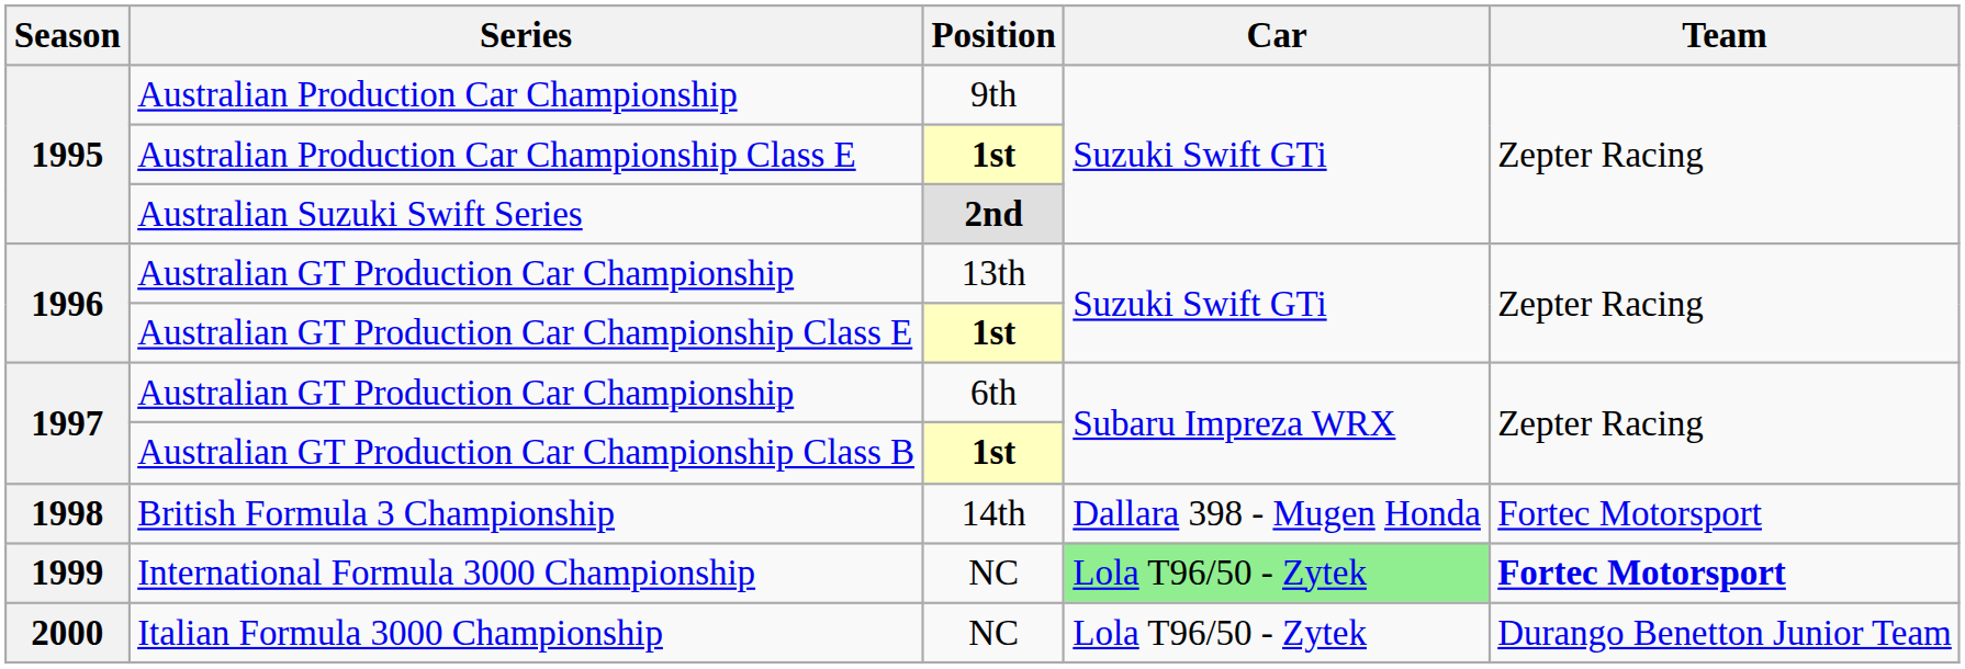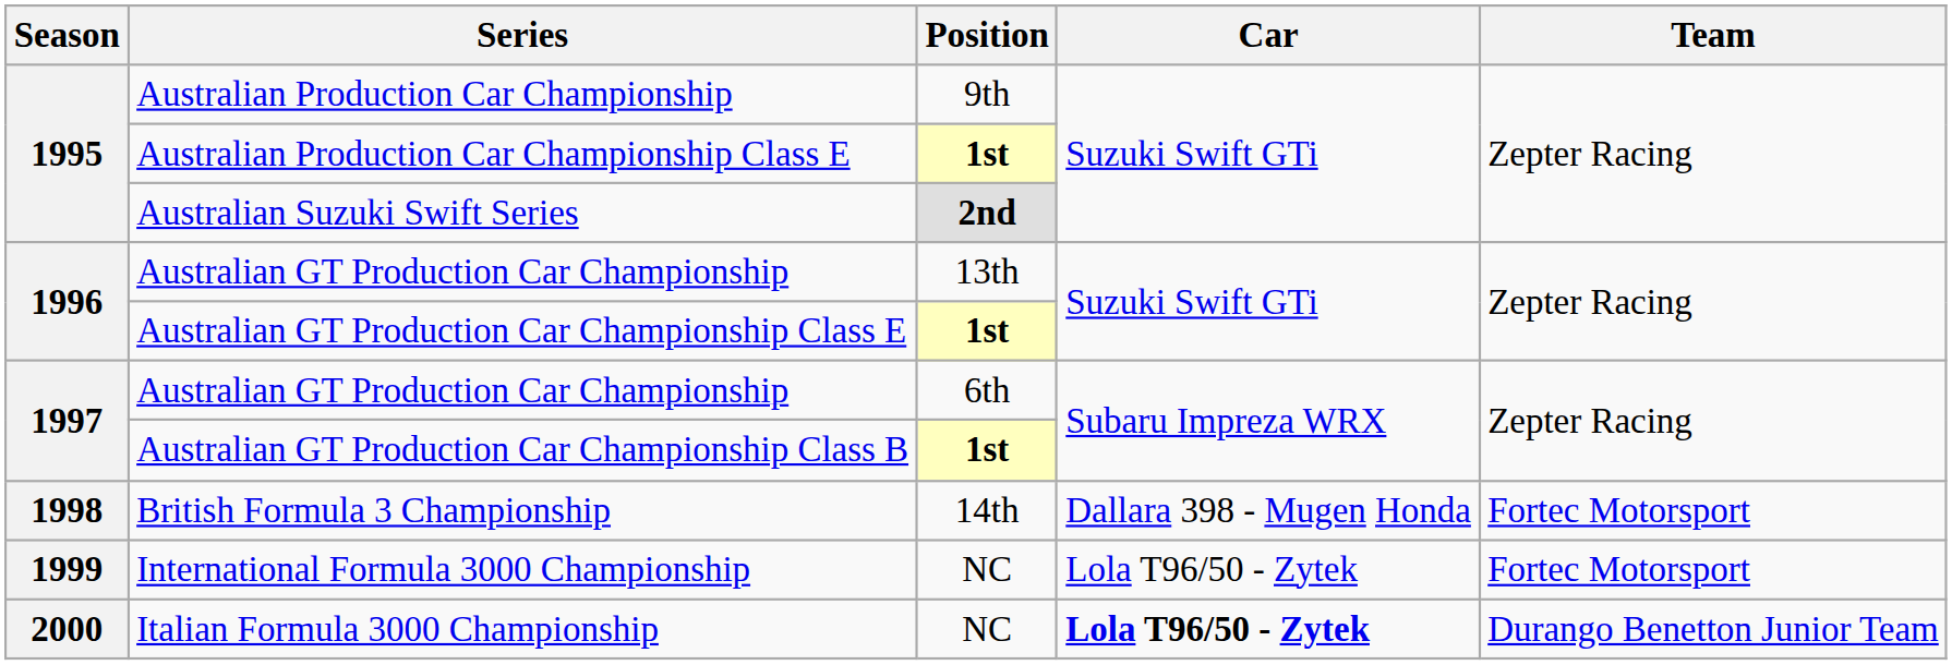International Formula 3000 Championship | Car: lightgreen background -> no background
International Formula 3000 Championship | Team: bold -> normal
Italian Formula 3000 Championship | Car: normal -> bold
